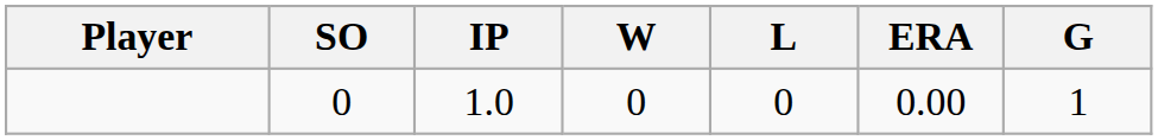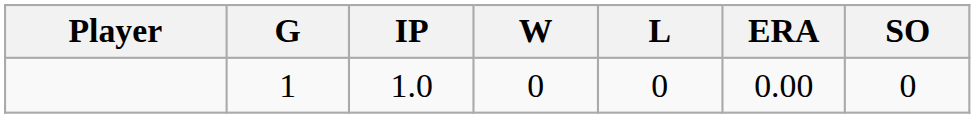columns swapped: G <-> SO
